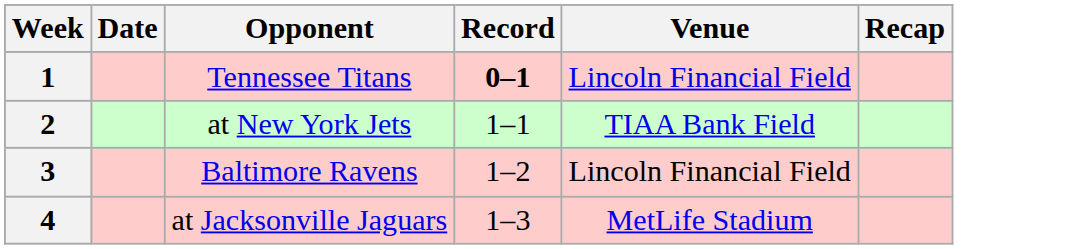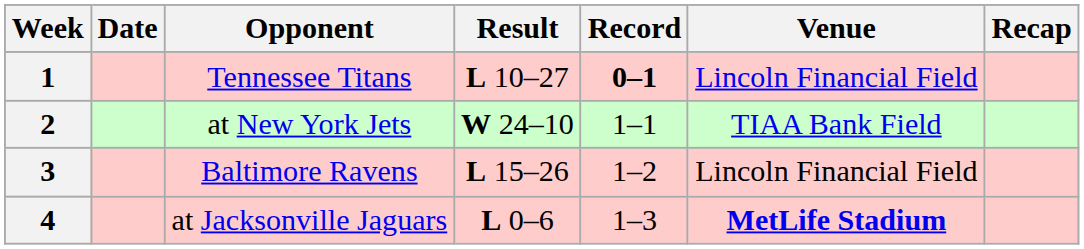+ column: Result | L 10–27 | W 24–10 | L 15–26 | L 0–6
4 | Venue: normal -> bold
